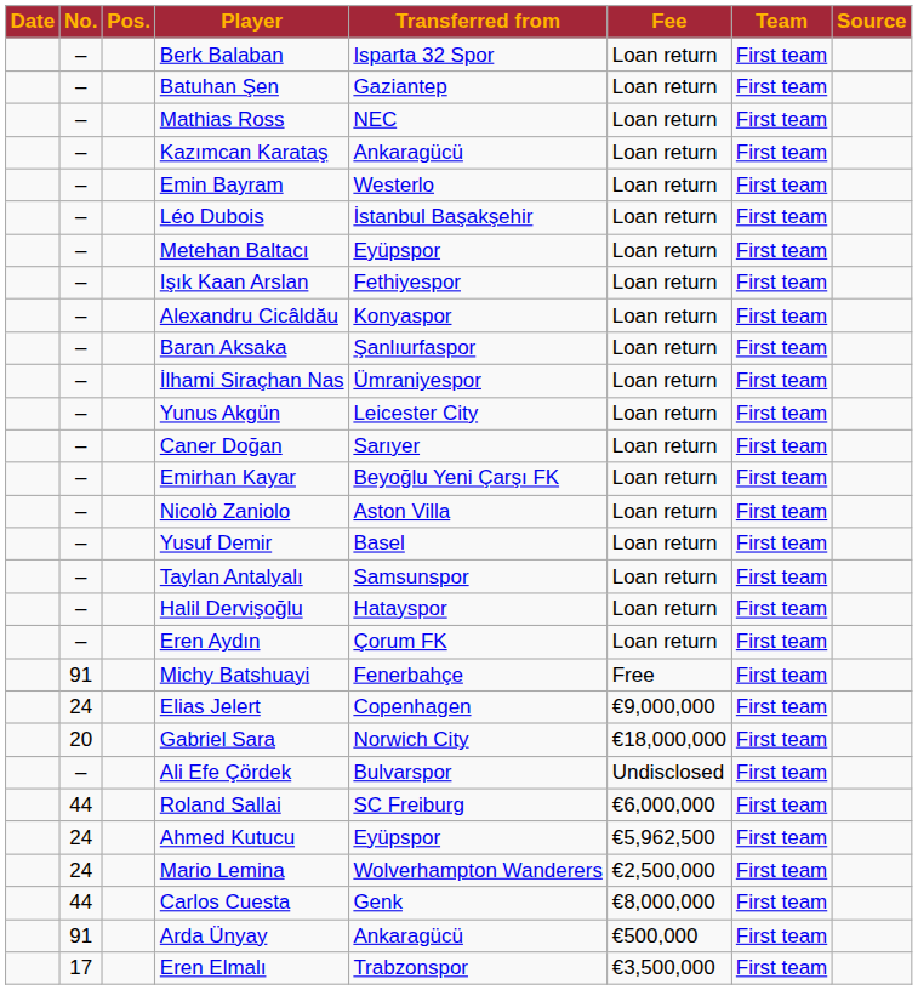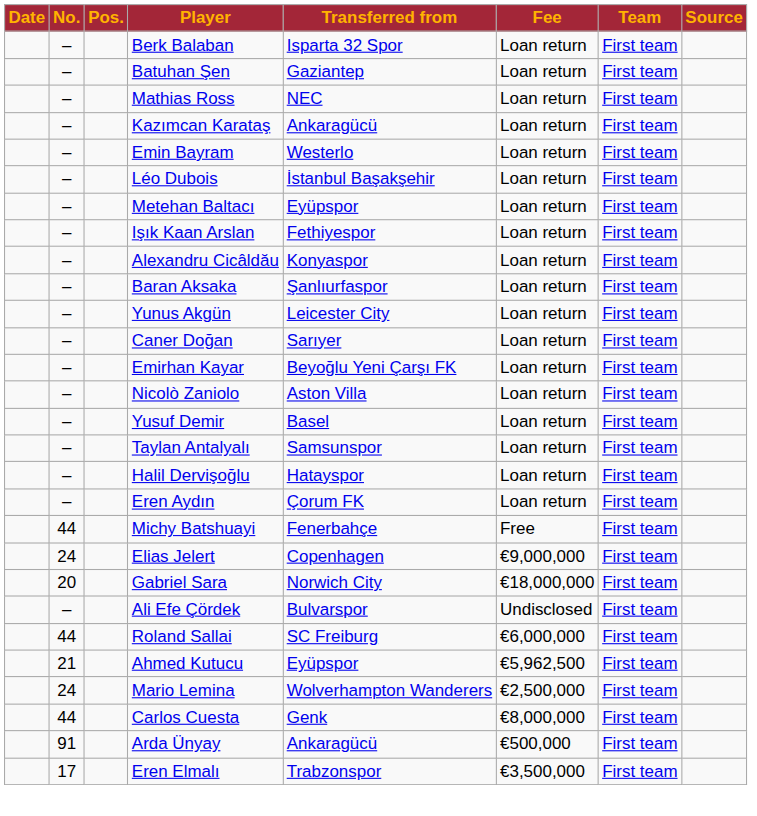- row: – | İlhami Siraçhan Nas | Ümraniyespor | Loan return | First team
Michy Batshuayi | No.: 91 -> 44
Ahmed Kutucu | No.: 24 -> 21
